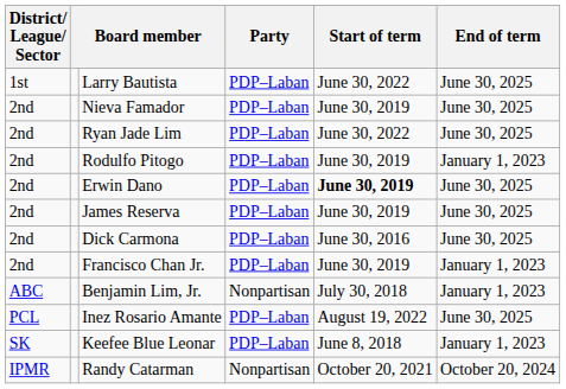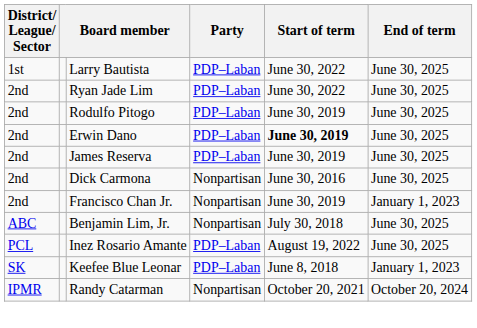- row: 2nd | Nieva Famador | PDP–Laban | June 30, 2019 | June 30, 2025
Rodulfo Pitogo | End of term: January 1, 2023 -> June 30, 2025
Dick Carmona | Party: PDP–Laban -> Nonpartisan
Francisco Chan Jr. | Party: PDP–Laban -> Nonpartisan
Benjamin Lim, Jr. | End of term: January 1, 2023 -> June 30, 2025
